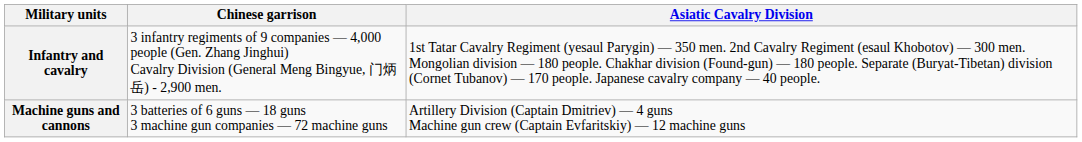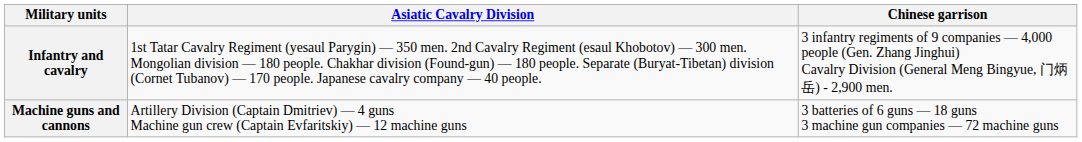columns swapped: Asiatic Cavalry Division <-> Chinese garrison
